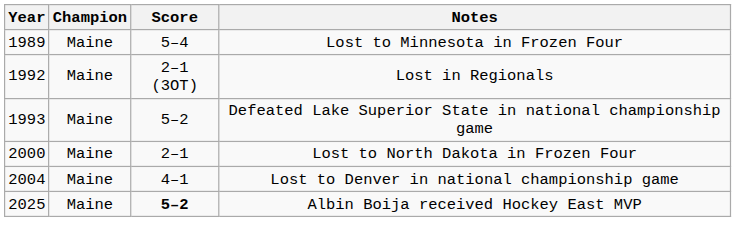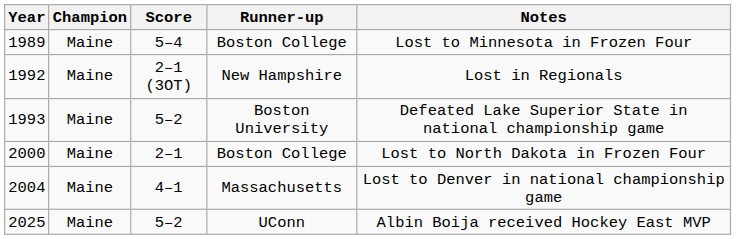+ column: Runner-up | Boston College | New Hampshire | Boston University | Boston College | Massachusetts | UConn
2025 | Score: bold -> normal
